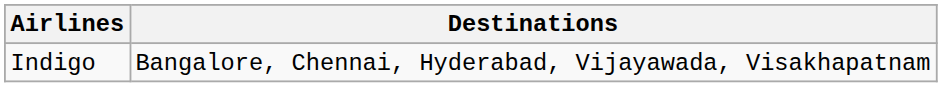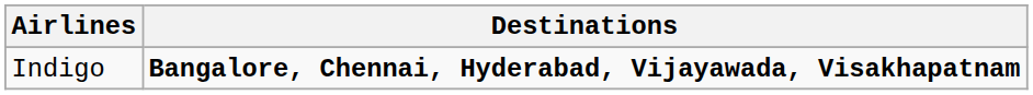Indigo | Destinations: normal -> bold
